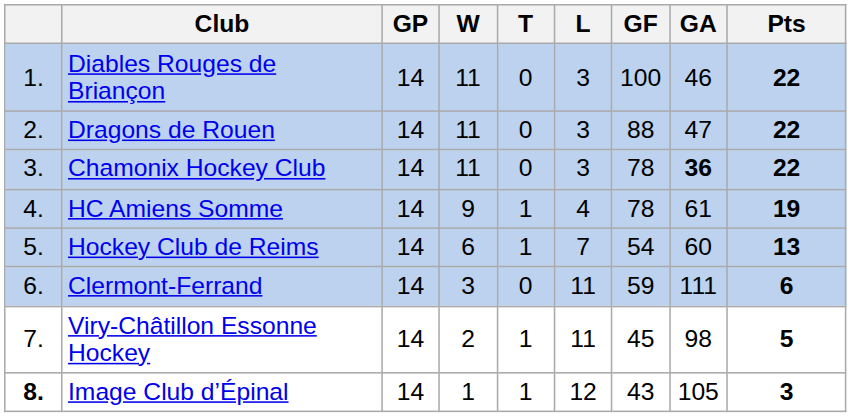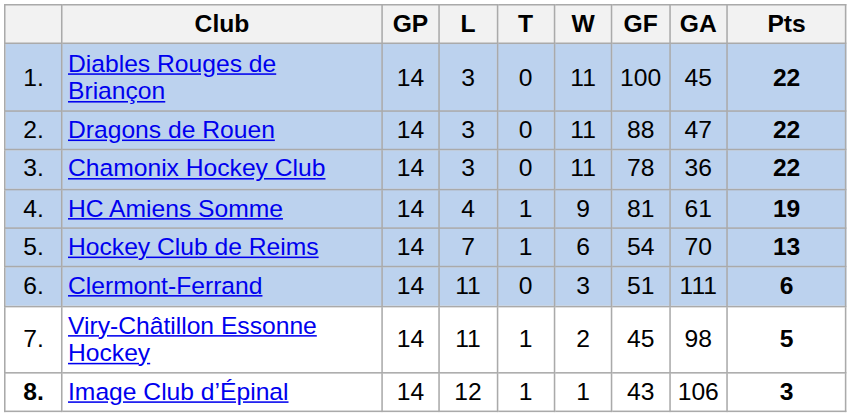columns swapped: W <-> L
Diables Rouges de Briançon | GA: 46 -> 45
Chamonix Hockey Club | GA: bold -> normal
HC Amiens Somme | GF: 78 -> 81
Hockey Club de Reims | GA: 60 -> 70
Clermont-Ferrand | GF: 59 -> 51
Image Club d’Épinal | GA: 105 -> 106
